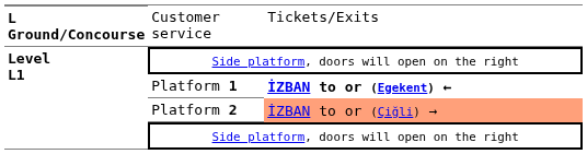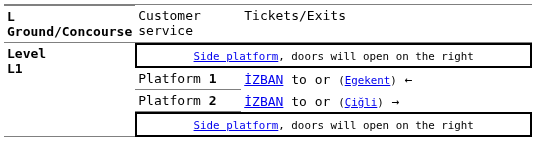Platform 1 | column 3: bold -> normal
Platform 2 | column 3: lightsalmon background -> no background
